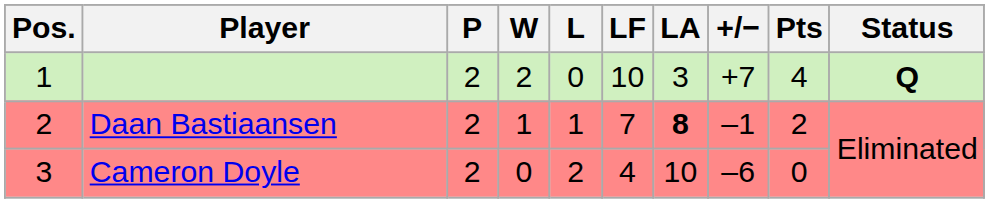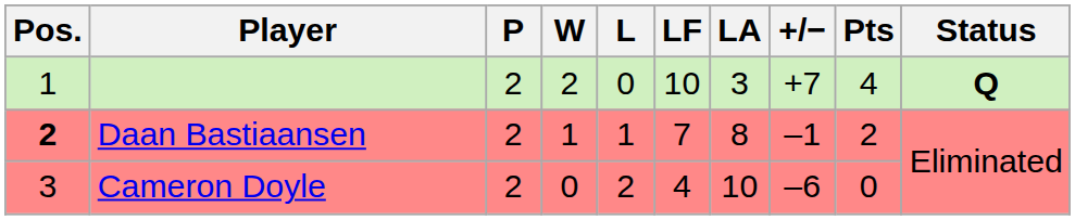Daan Bastiaansen | Pos.: normal -> bold
Daan Bastiaansen | LA: bold -> normal
